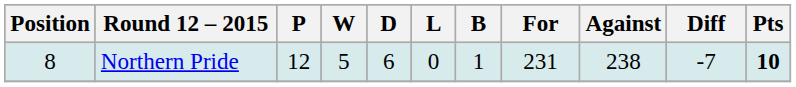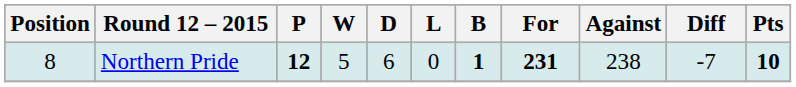Northern Pride | P: normal -> bold
Northern Pride | B: normal -> bold
Northern Pride | For: normal -> bold
